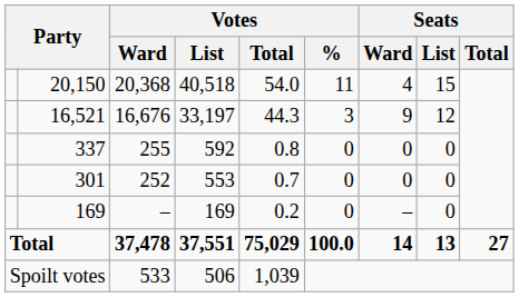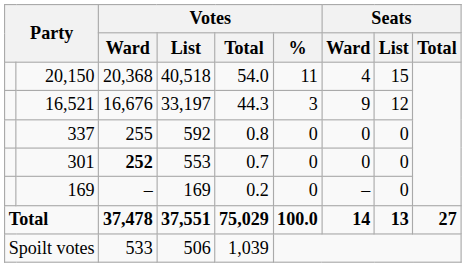301 | Votes / Ward: normal -> bold
